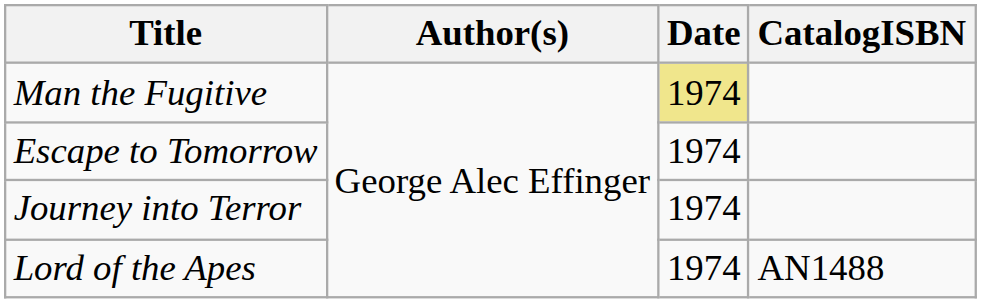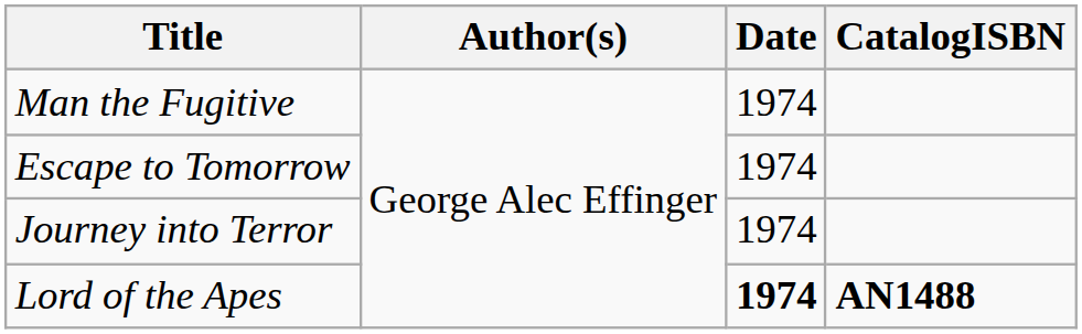Man the Fugitive | Date: khaki background -> no background
Lord of the Apes | Date: normal -> bold
Lord of the Apes | CatalogISBN: normal -> bold
